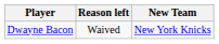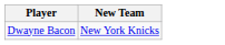- column: Reason left | Waived
